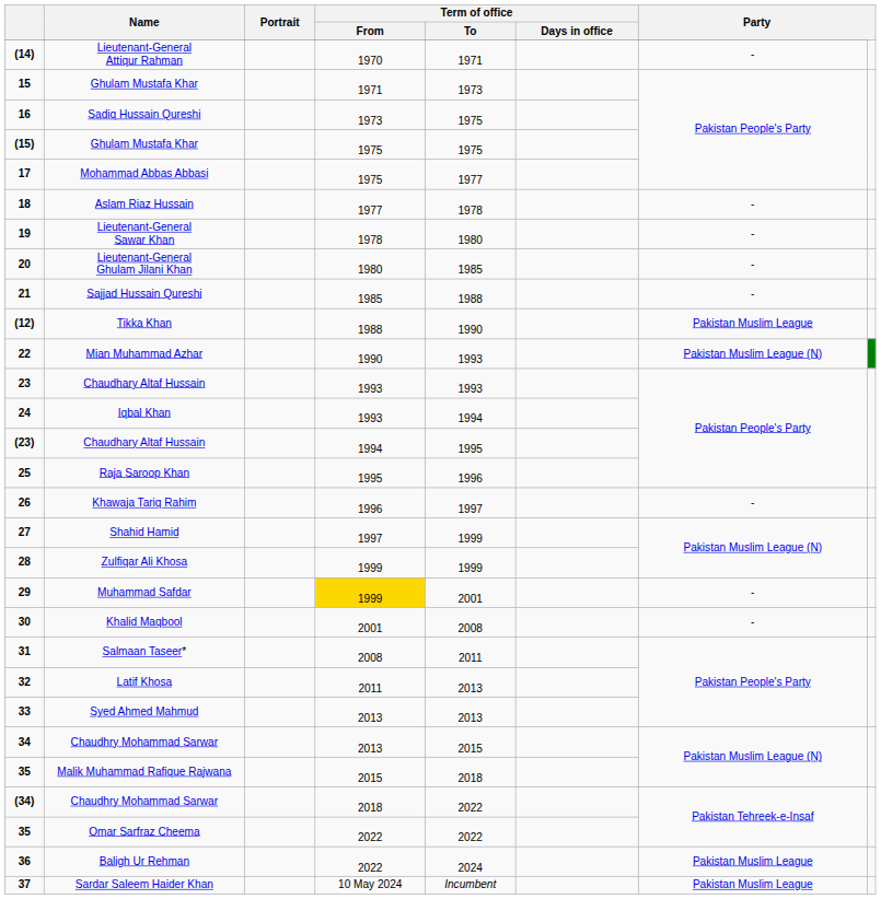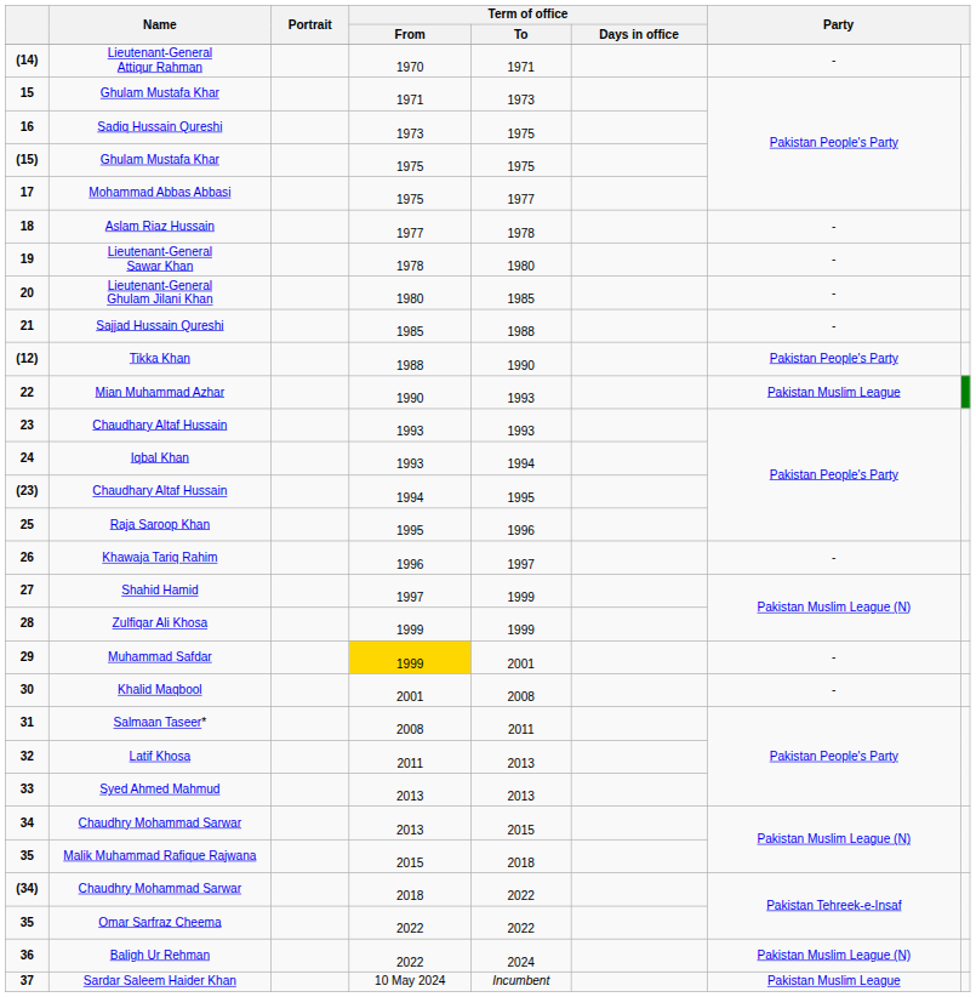(12) | column 7: Pakistan Muslim League -> Pakistan People's Party
22 | column 7: Pakistan Muslim League (N) -> Pakistan Muslim League
36 | column 7: Pakistan Muslim League -> Pakistan Muslim League (N)
